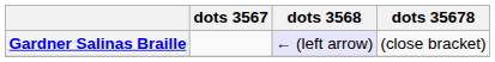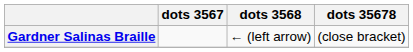Gardner Salinas Braille | dots 3568: lavender background -> no background
